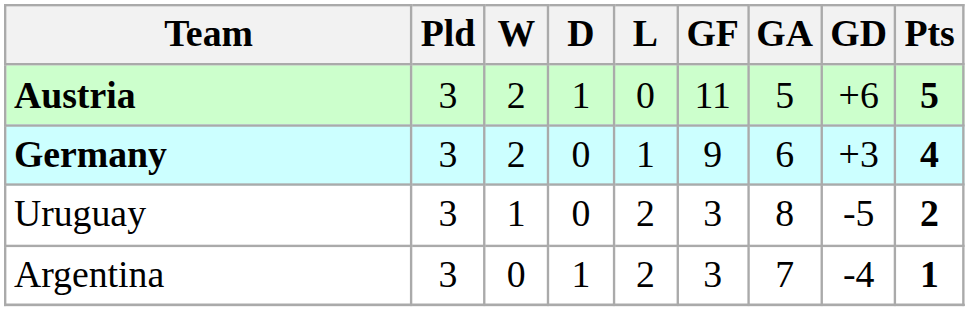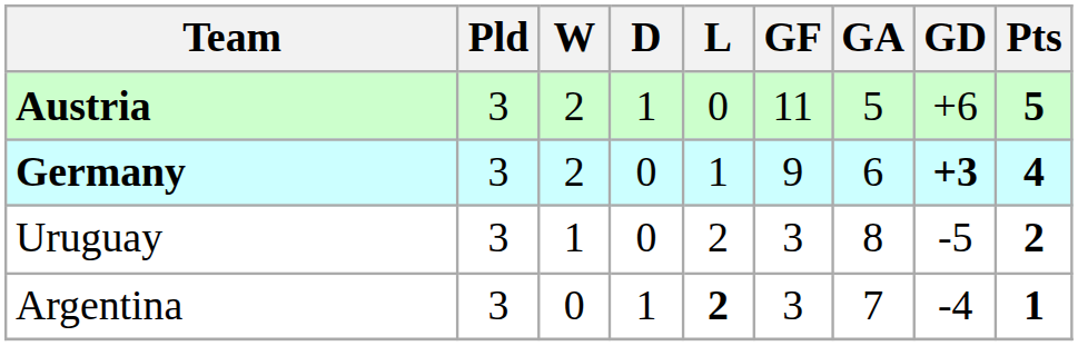Germany | GD: normal -> bold
Argentina | L: normal -> bold
